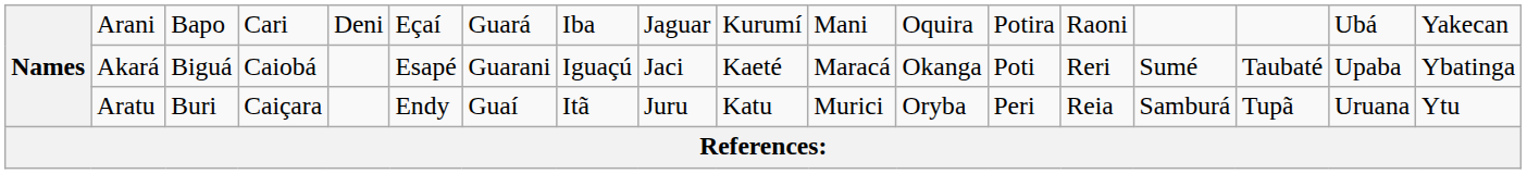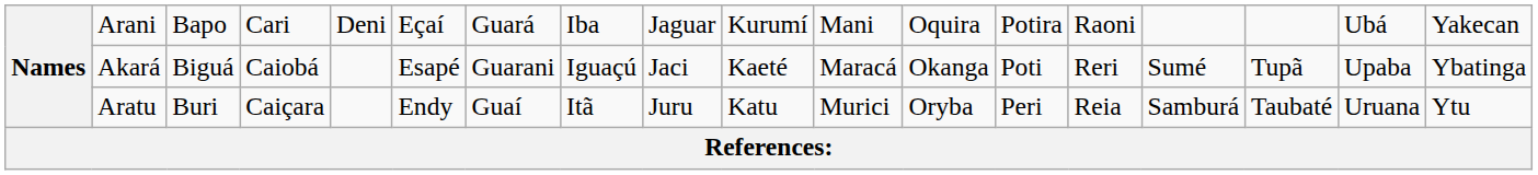Akará | column 16: Taubaté -> Tupã
Aratu | column 16: Tupã -> Taubaté
